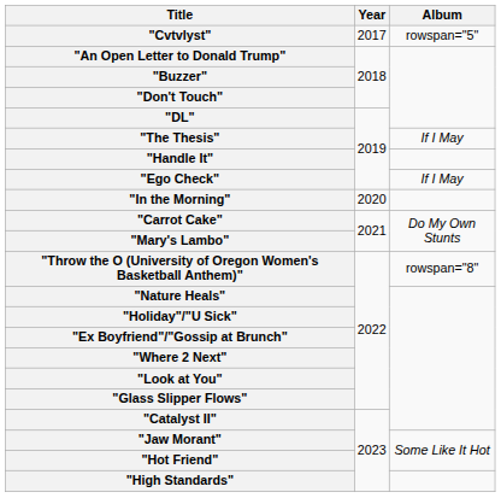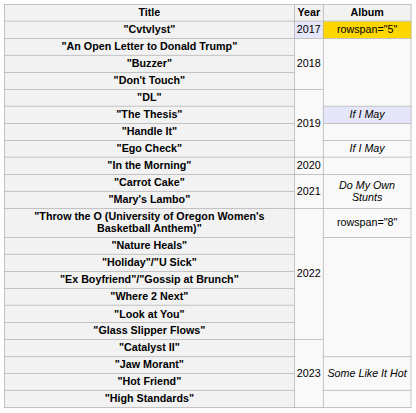"Cvtvlyst" | Year: no background -> lavender background
"Cvtvlyst" | Album: no background -> gold background
"The Thesis" | Album: no background -> lavender background
